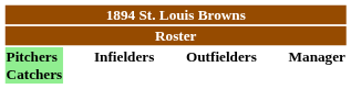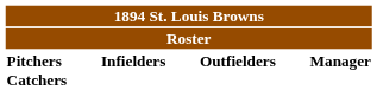Pitchers Catchers | column 1: lightgreen background -> no background
